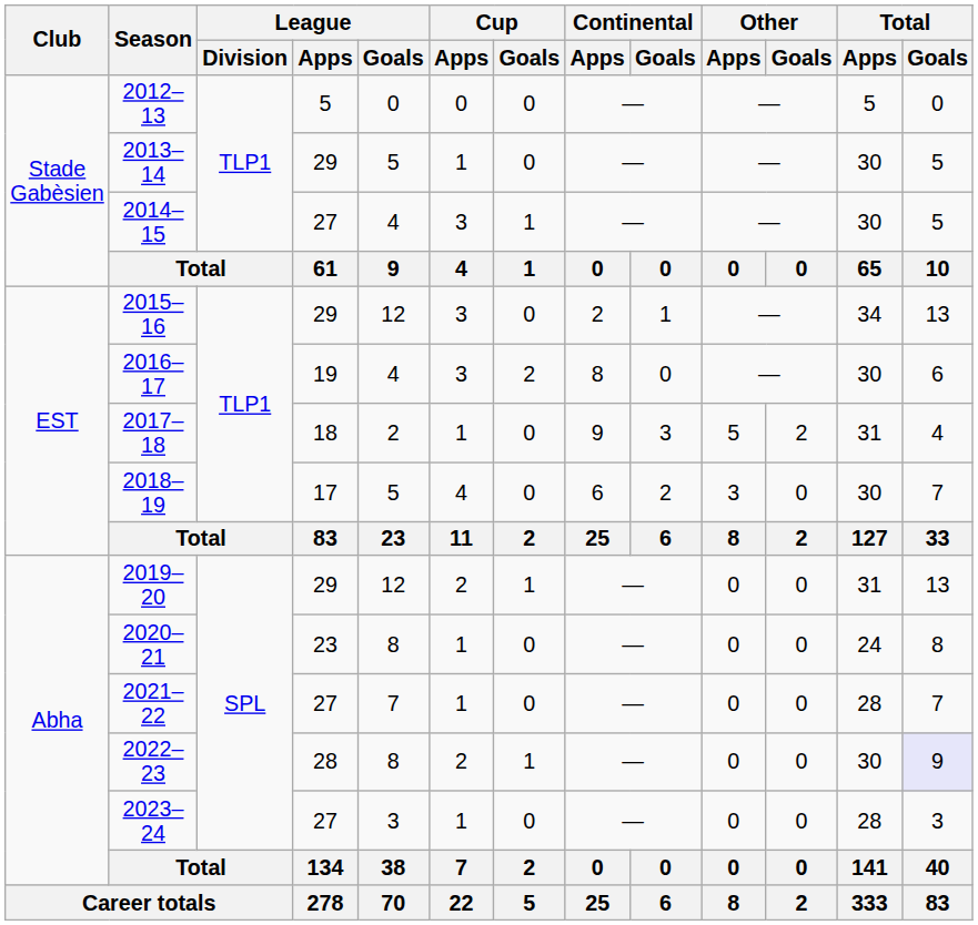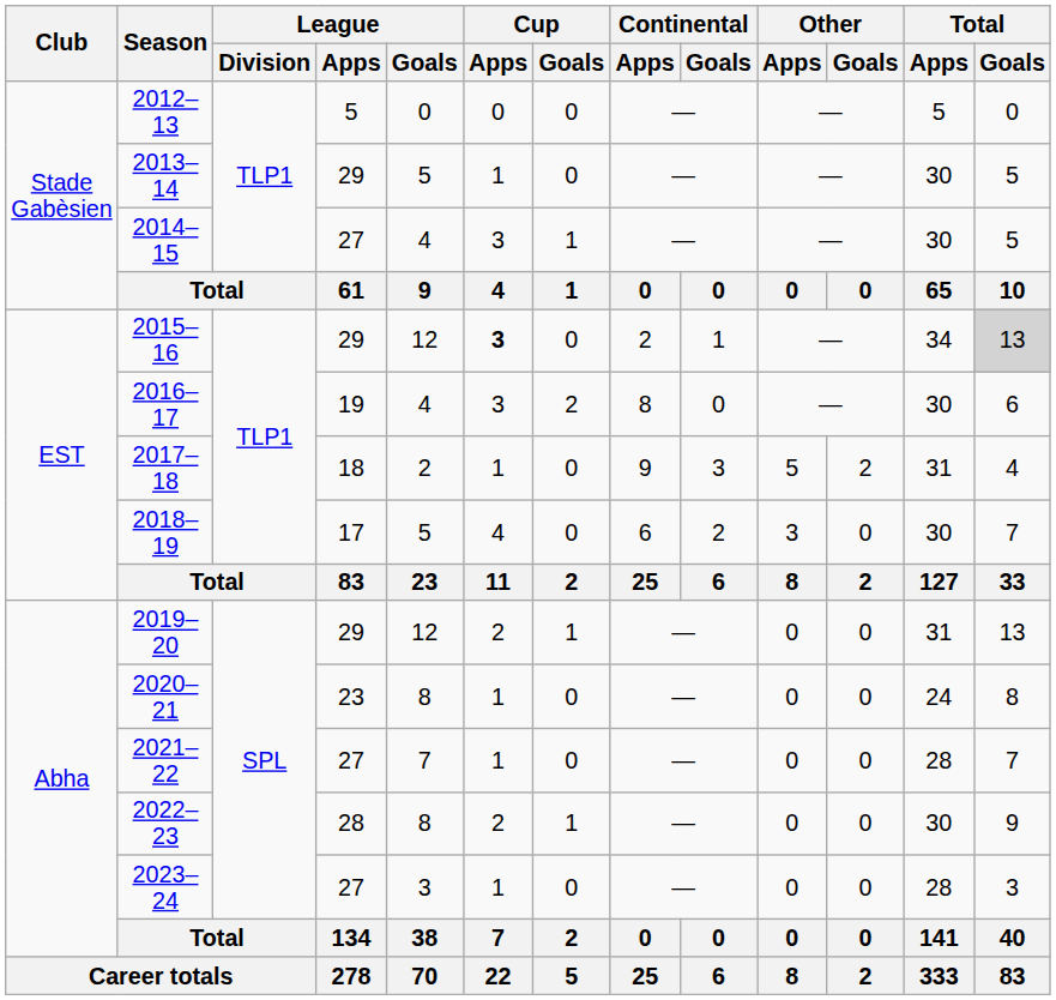2015–16 | Cup / Apps: normal -> bold
2015–16 | Total / Goals: no background -> lightgrey background
2022–23 | Total / Goals: lavender background -> no background
